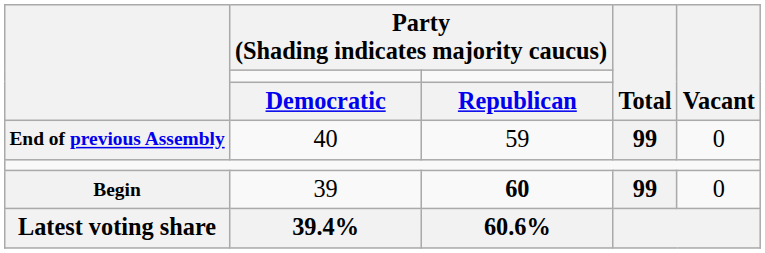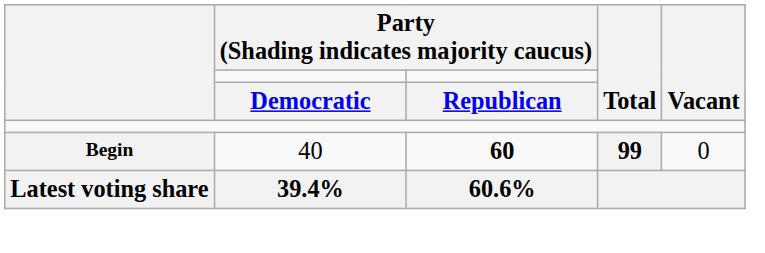- row: End of previous Assembly | 40 | 59 | 99 | 0
Begin | column 2: 39 -> 40
